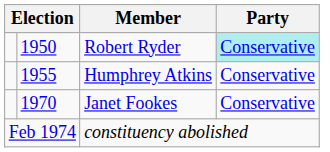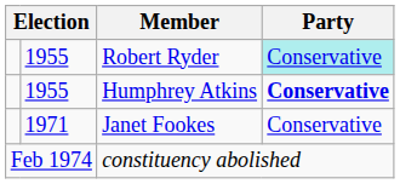Robert Ryder | column 2: 1950 -> 1955
Humphrey Atkins | Party: normal -> bold
Janet Fookes | column 2: 1970 -> 1971
